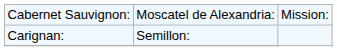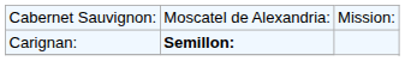Carignan: | column 2: normal -> bold
